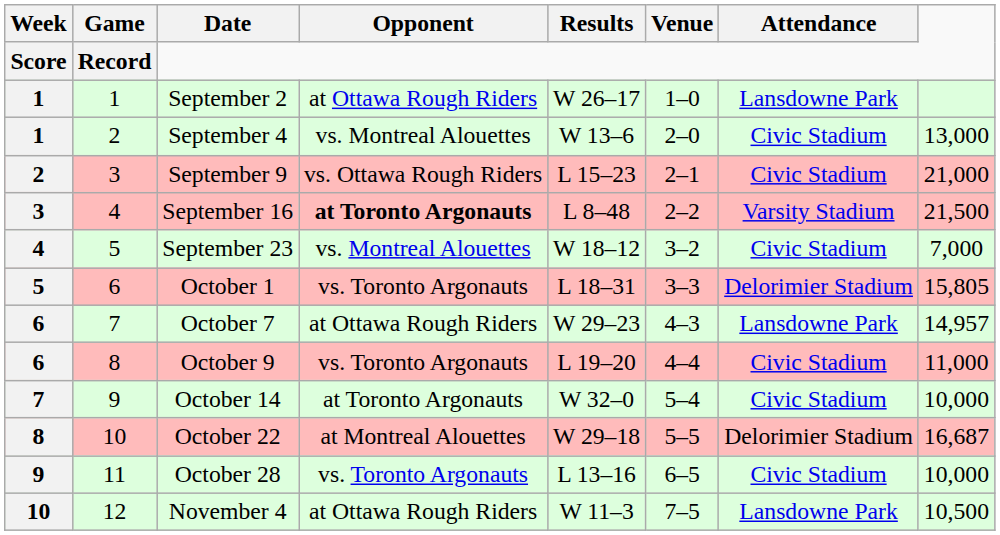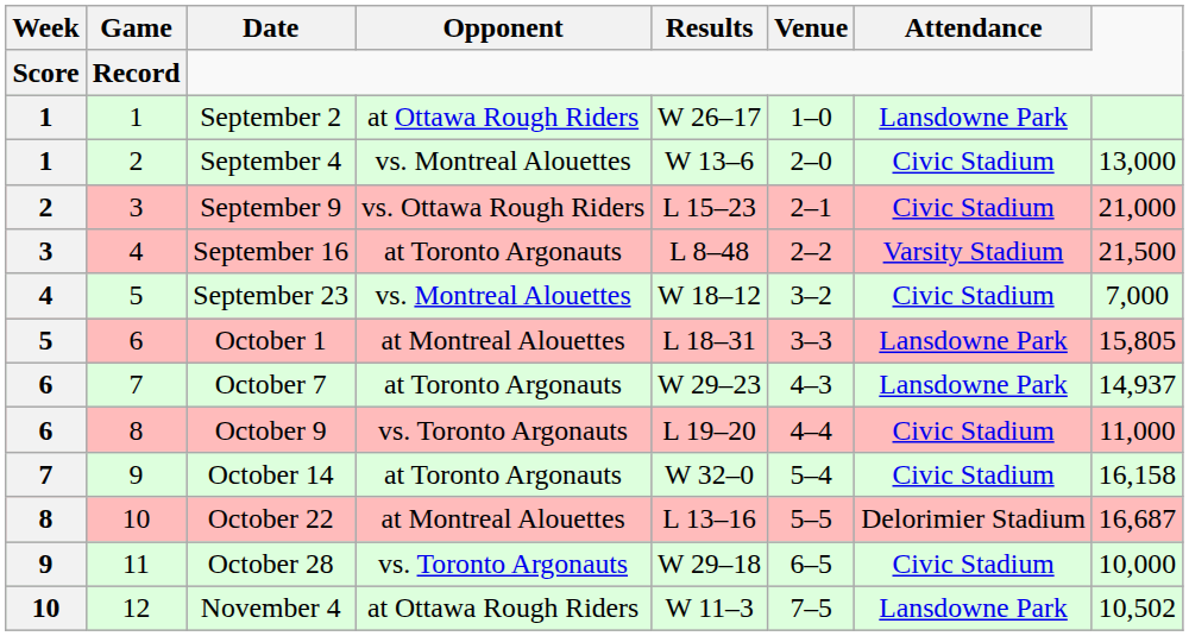September 16 | Opponent: bold -> normal
October 1 | Opponent: vs. Toronto Argonauts -> at Montreal Alouettes
October 1 | Attendance: Delorimier Stadium -> Lansdowne Park
October 7 | Opponent: at Ottawa Rough Riders -> at Toronto Argonauts
October 7 | column 8: 14,957 -> 14,937
October 14 | column 8: 10,000 -> 16,158
October 22 | Results: W 29–18 -> L 13–16
October 28 | Results: L 13–16 -> W 29–18
November 4 | column 8: 10,500 -> 10,502
